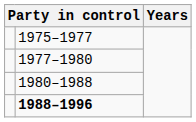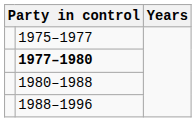1977–1980 | column 2: normal -> bold
1988–1996 | column 2: bold -> normal
